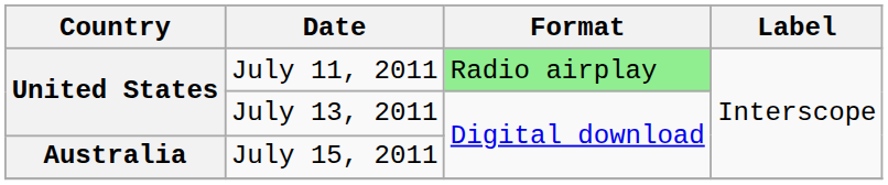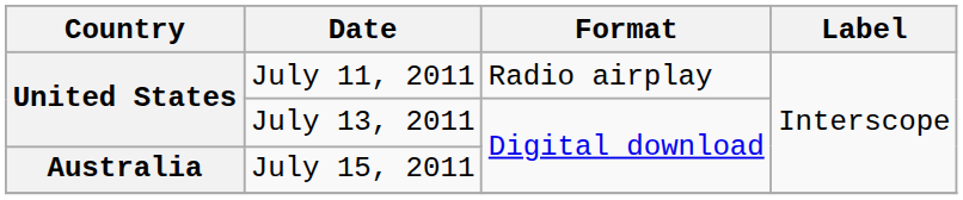July 11, 2011 | Format: lightgreen background -> no background
